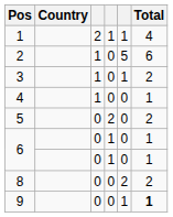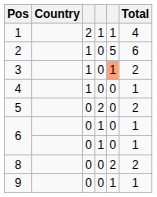3 | column 5: no background -> lightsalmon background
9 | Total: bold -> normal
